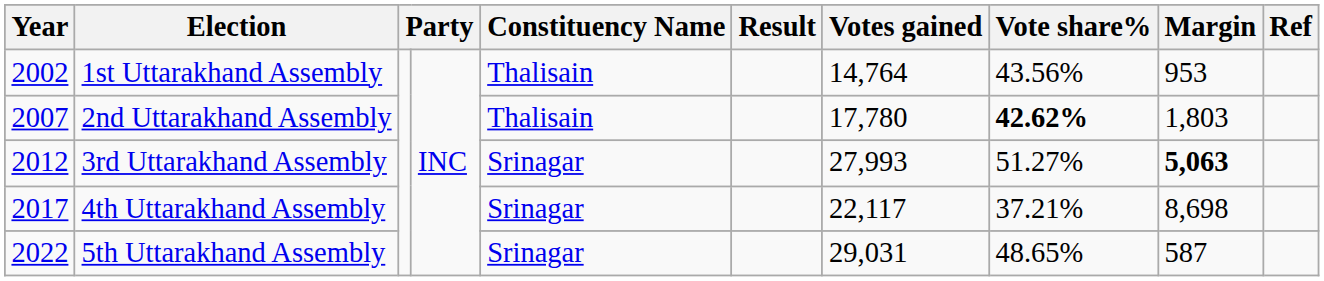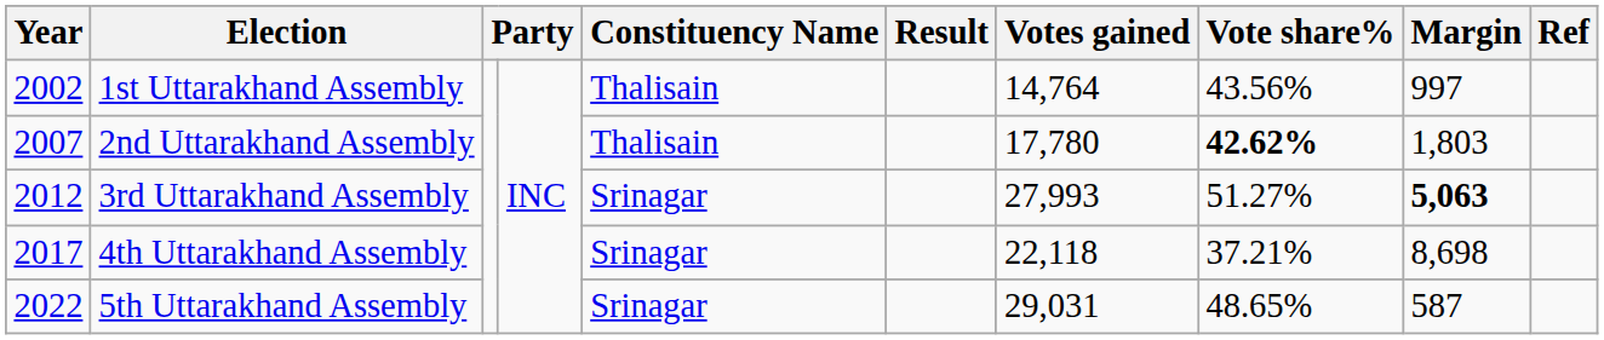1st Uttarakhand Assembly | Margin: 953 -> 997
4th Uttarakhand Assembly | Votes gained: 22,117 -> 22,118
